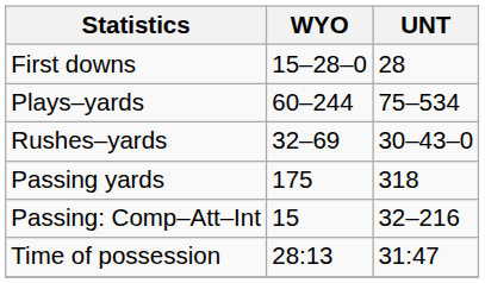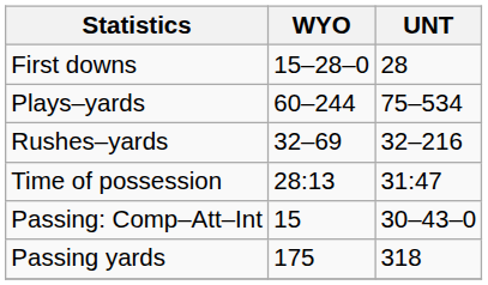Rushes–yards | UNT: 30–43–0 -> 32–216
rows swapped: Passing yards <-> Time of possession
Passing: Comp–Att–Int | UNT: 32–216 -> 30–43–0
